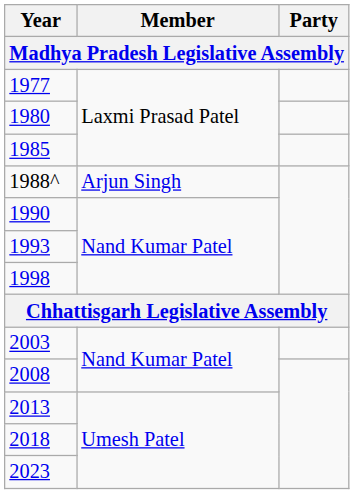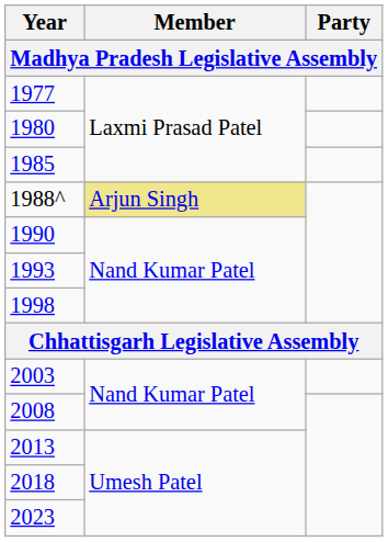1988^ | Member: no background -> khaki background
